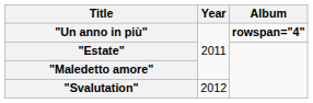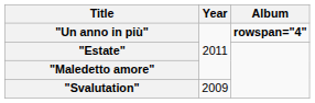"Svalutation" | Year: 2012 -> 2009
